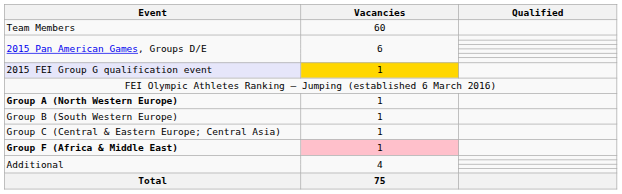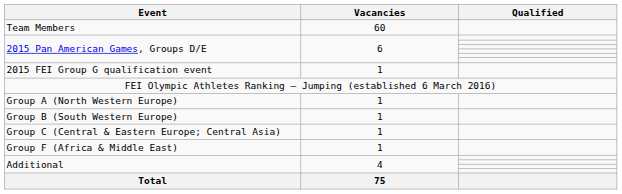2015 FEI Group G qualification event | Event: lavender background -> no background
2015 FEI Group G qualification event | Vacancies: gold background -> no background
Group A (North Western Europe) | Event: bold -> normal
Group F (Africa & Middle East) | Event: bold -> normal
Group F (Africa & Middle East) | Vacancies: pink background -> no background
